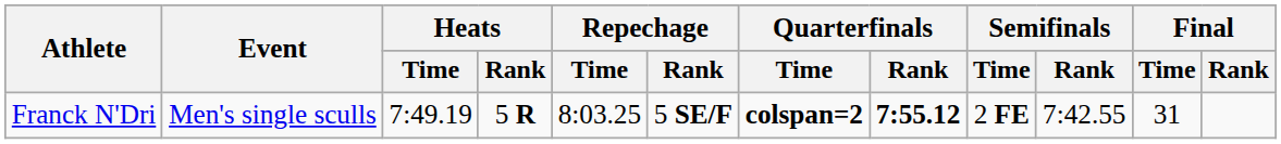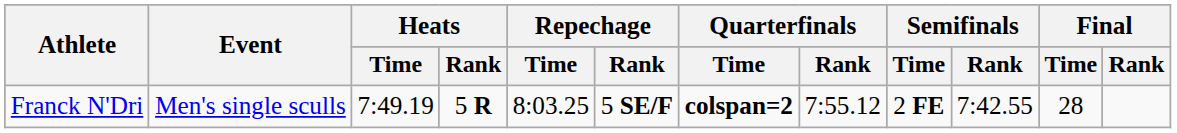Franck N'Dri | Quarterfinals / Rank: bold -> normal
Franck N'Dri | Final / Time: 31 -> 28
